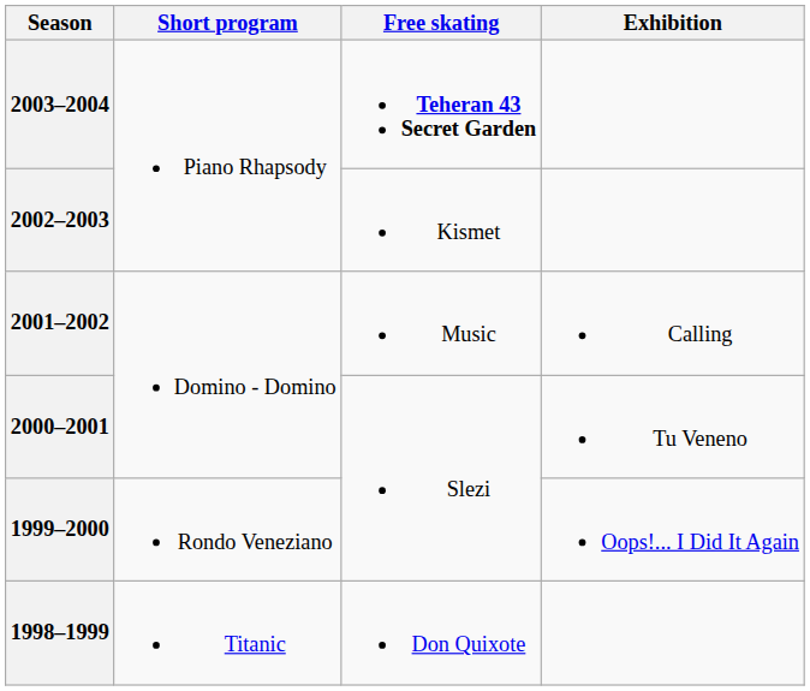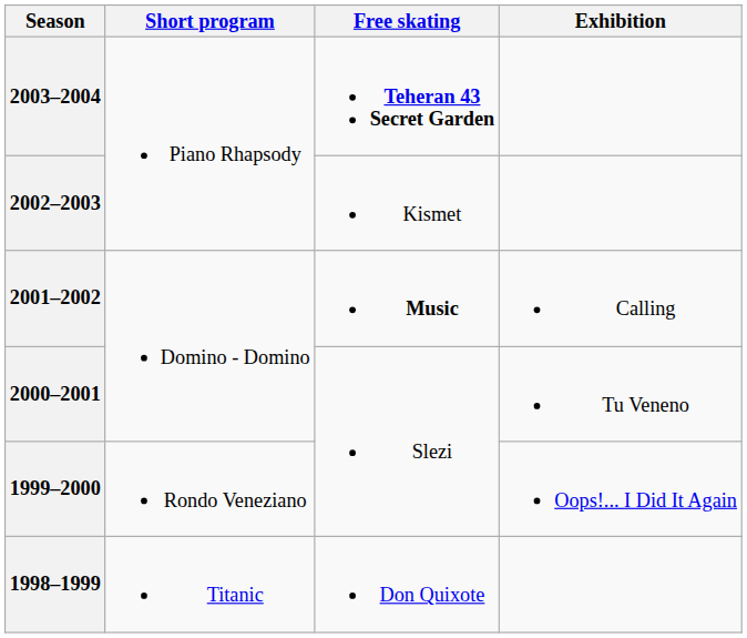2001–2002 | Free skating: normal -> bold
